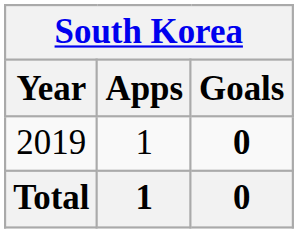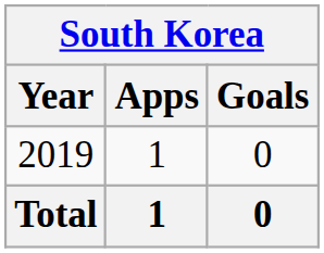2019 | Goals: bold -> normal
